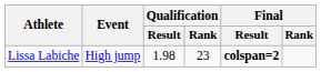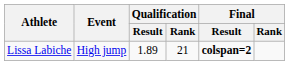Lissa Labiche | Qualification / Result: 1.98 -> 1.89
Lissa Labiche | Qualification / Rank: 23 -> 21
